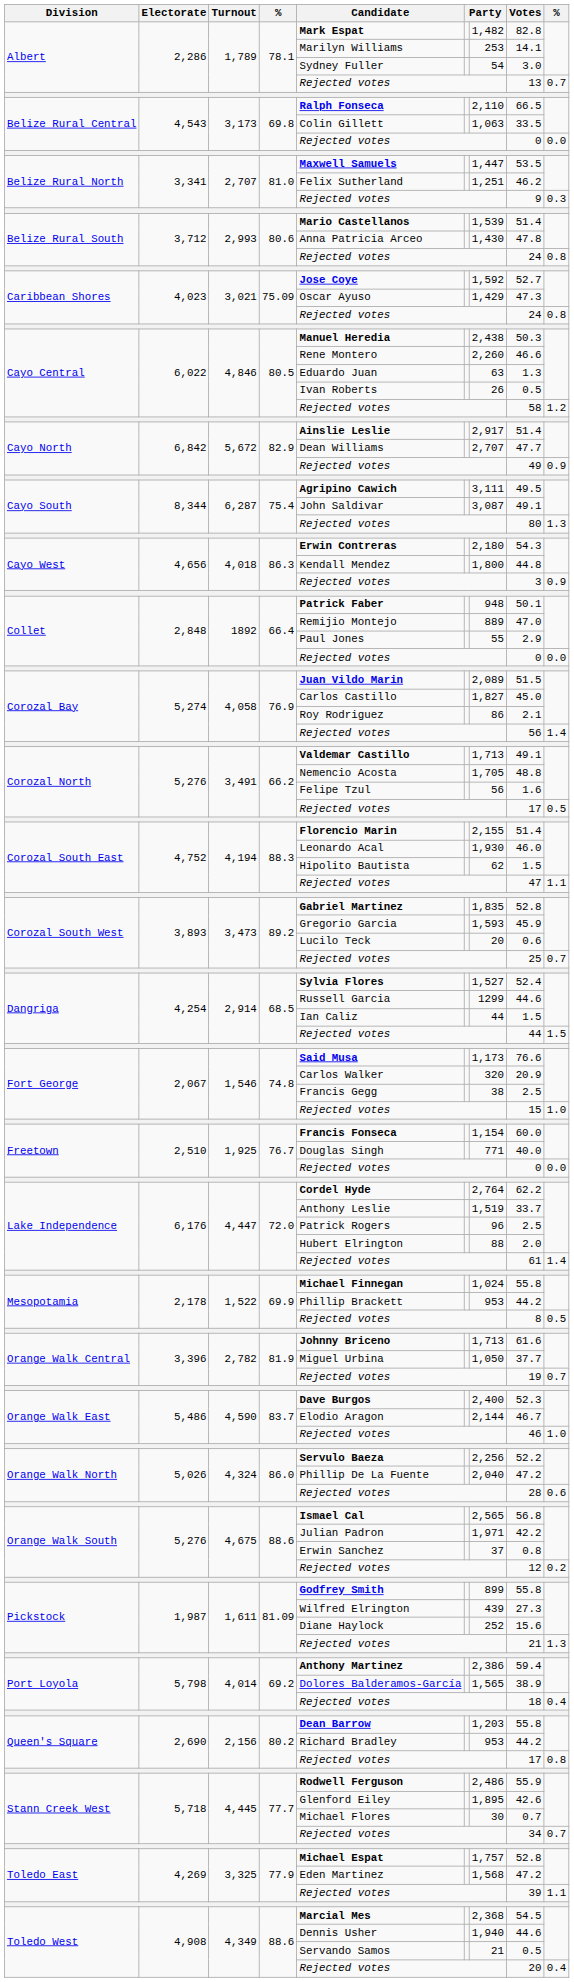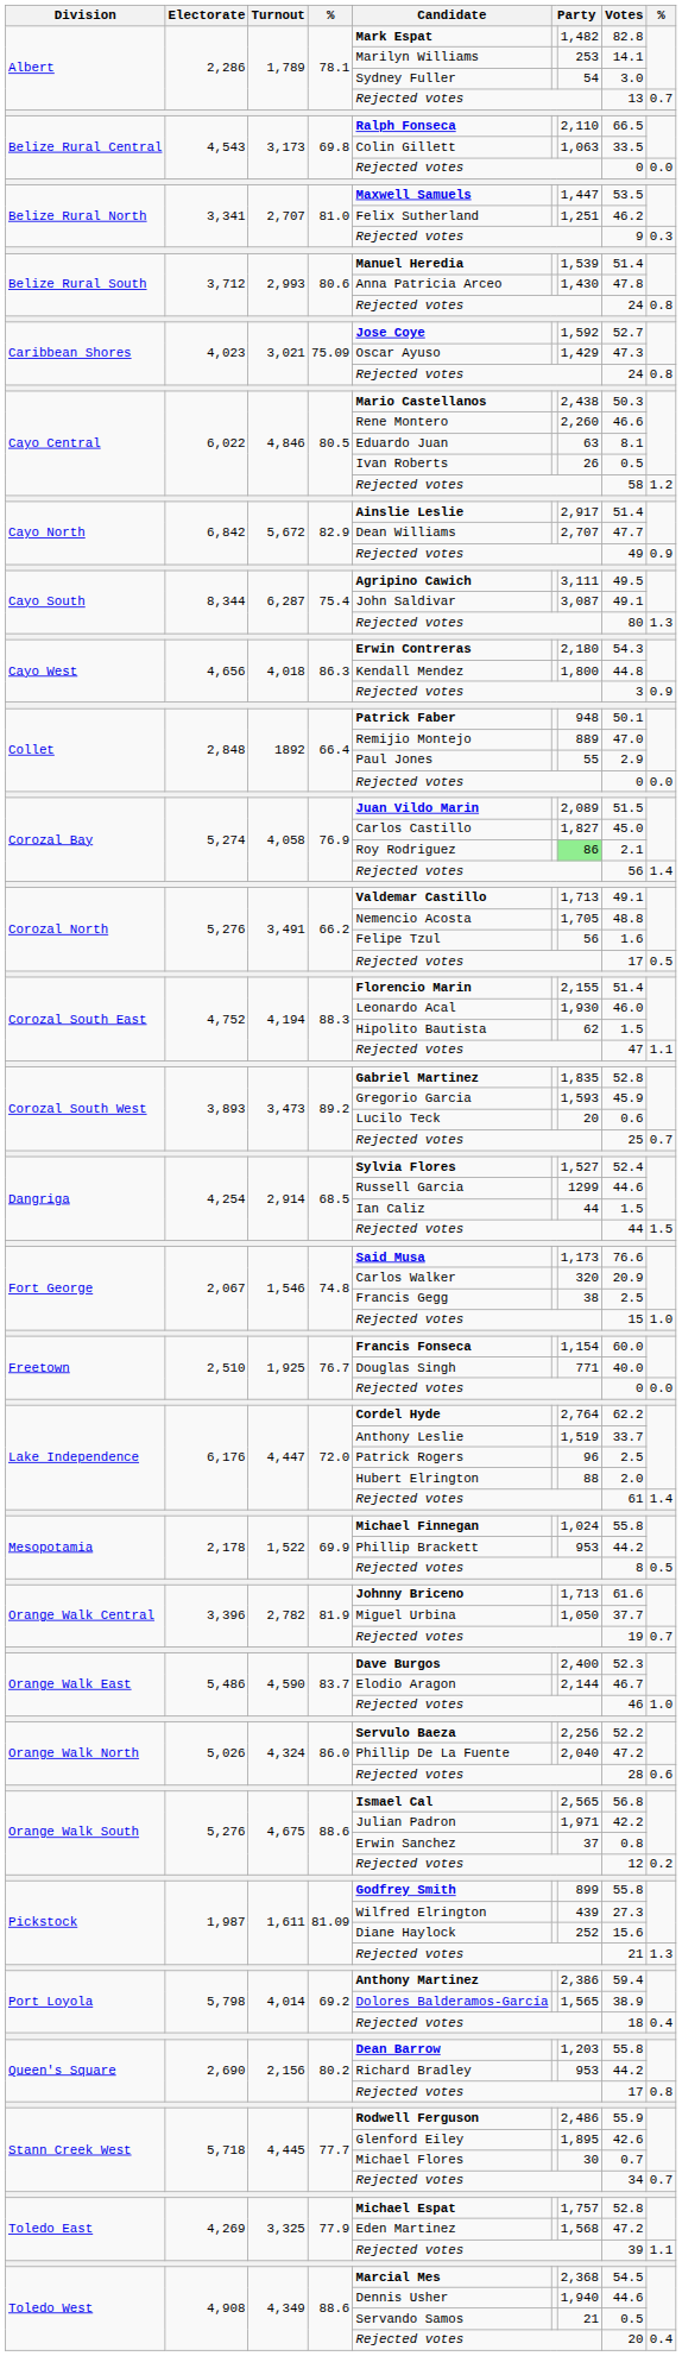row 15 | Candidate: Mario Castellanos -> Manuel Heredia
row 23 | Candidate: Manuel Heredia -> Mario Castellanos
row 25 | Votes: 1.3 -> 8.1
row 48 | column 7: no background -> lightgreen background
